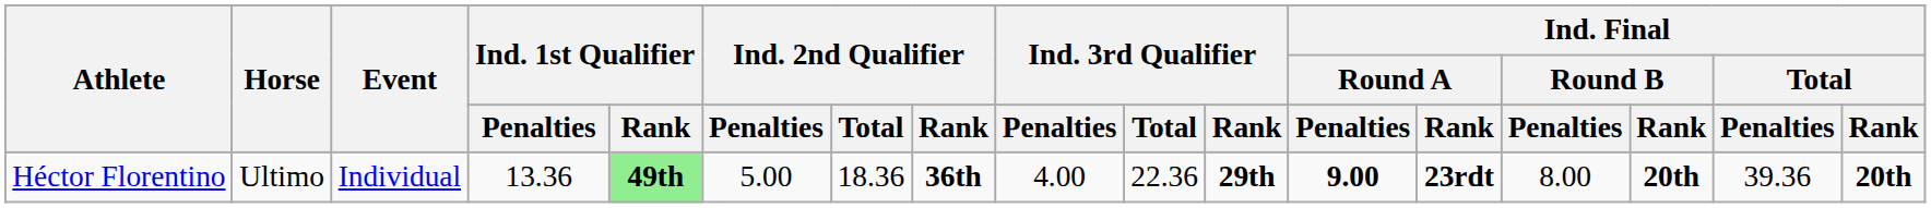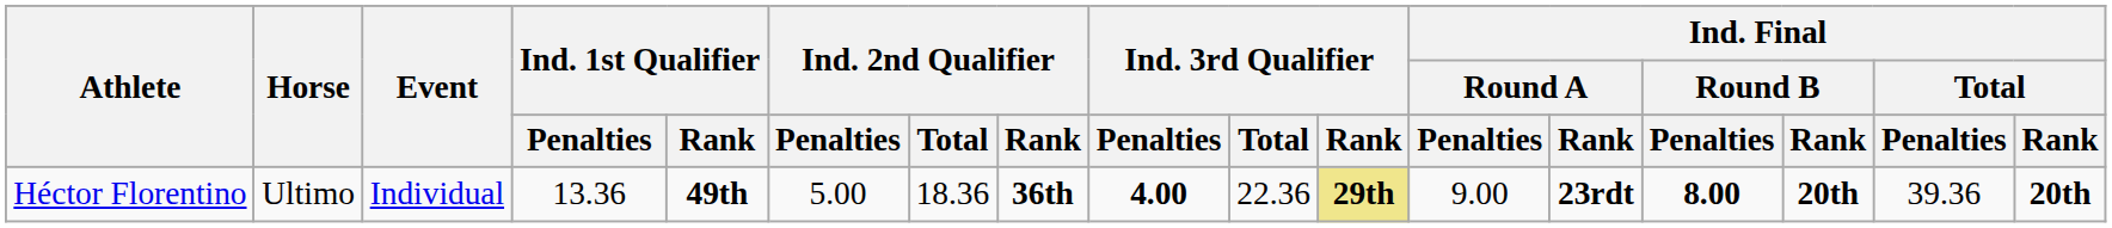Héctor Florentino | Ind. 1st Qualifier / Rank: lightgreen background -> no background
Héctor Florentino | Ind. 3rd Qualifier / Penalties: normal -> bold
Héctor Florentino | Ind. 3rd Qualifier / Rank: no background -> khaki background
Héctor Florentino | Ind. Final / Round A / Penalties: bold -> normal
Héctor Florentino | Ind. Final / Round B / Penalties: normal -> bold
